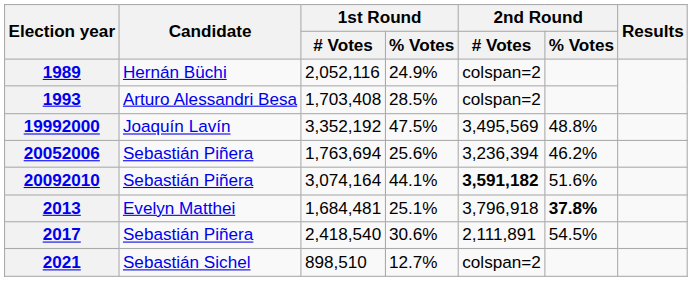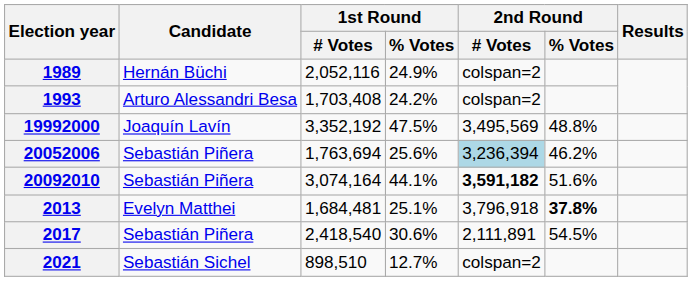1993 | 1st Round / % Votes: 28.5% -> 24.2%
20052006 | 2nd Round / # Votes: no background -> lightblue background
